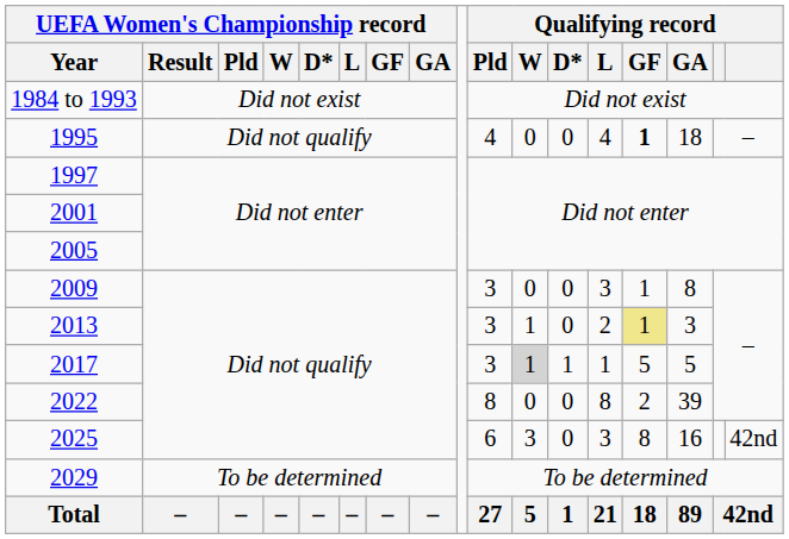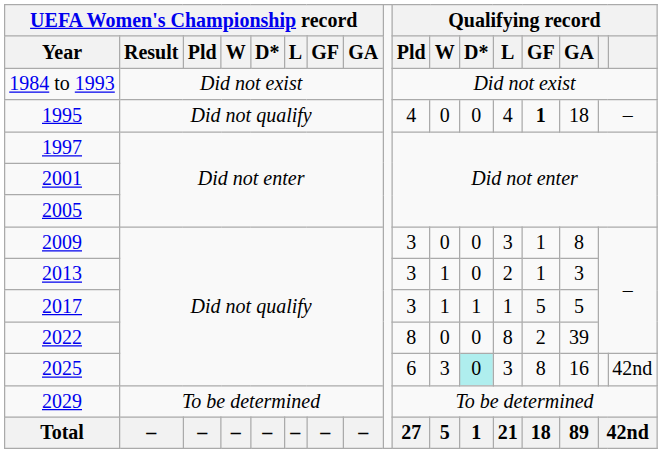2013 | Qualifying record / GF: khaki background -> no background
2017 | Qualifying record / W: lightgrey background -> no background
2025 | Qualifying record / D*: no background -> paleturquoise background
